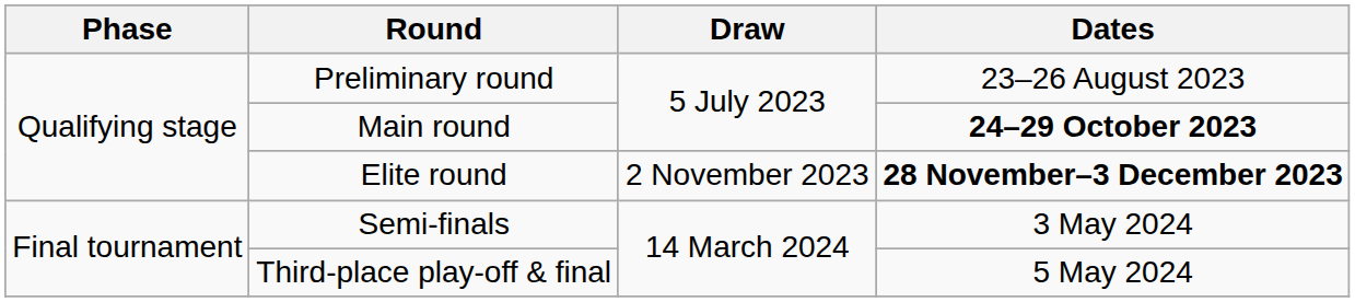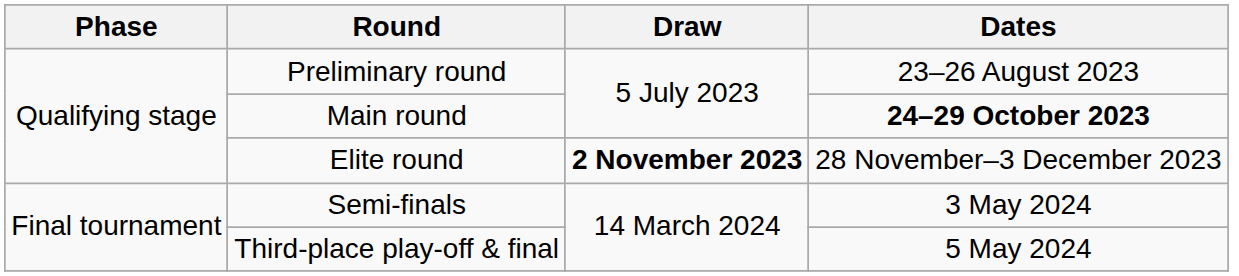Elite round | Draw: normal -> bold
Elite round | Dates: bold -> normal
